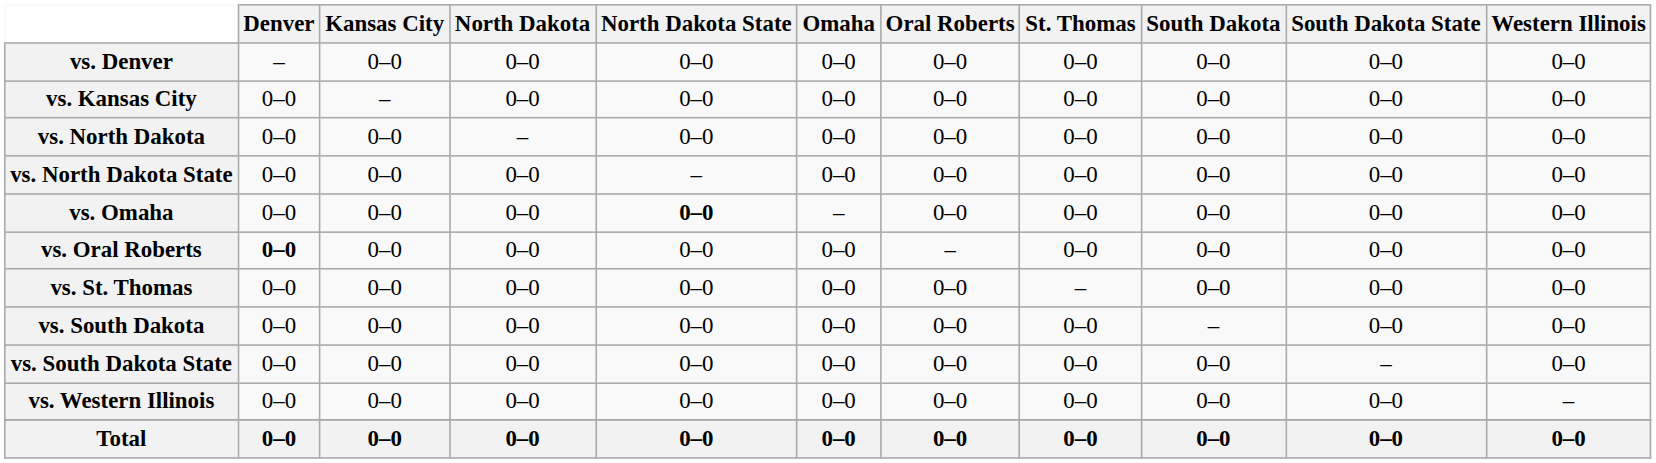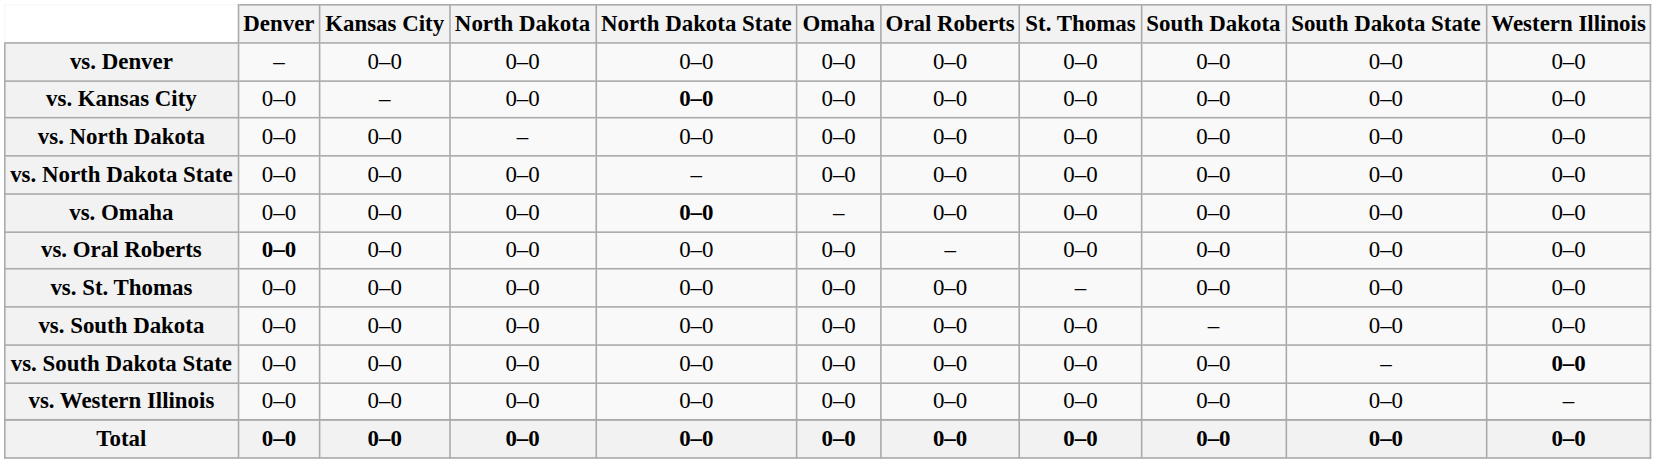vs. Kansas City | North Dakota State: normal -> bold
vs. South Dakota State | Western Illinois: normal -> bold
